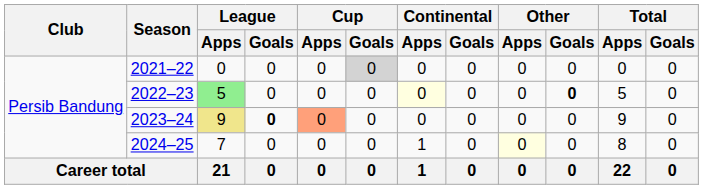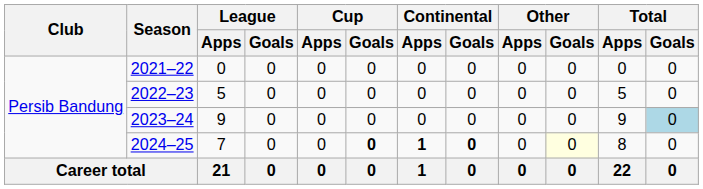2021–22 | Cup / Goals: lightgrey background -> no background
2022–23 | League / Apps: lightgreen background -> no background
2022–23 | Continental / Apps: lightyellow background -> no background
2022–23 | Other / Goals: bold -> normal
2023–24 | League / Apps: khaki background -> no background
2023–24 | League / Goals: bold -> normal
2023–24 | Cup / Apps: lightsalmon background -> no background
2023–24 | Total / Goals: no background -> lightblue background
2024–25 | Cup / Goals: normal -> bold
2024–25 | Continental / Apps: normal -> bold
2024–25 | Continental / Goals: normal -> bold
2024–25 | Other / Apps: lightyellow background -> no background
2024–25 | Other / Goals: no background -> lightyellow background
